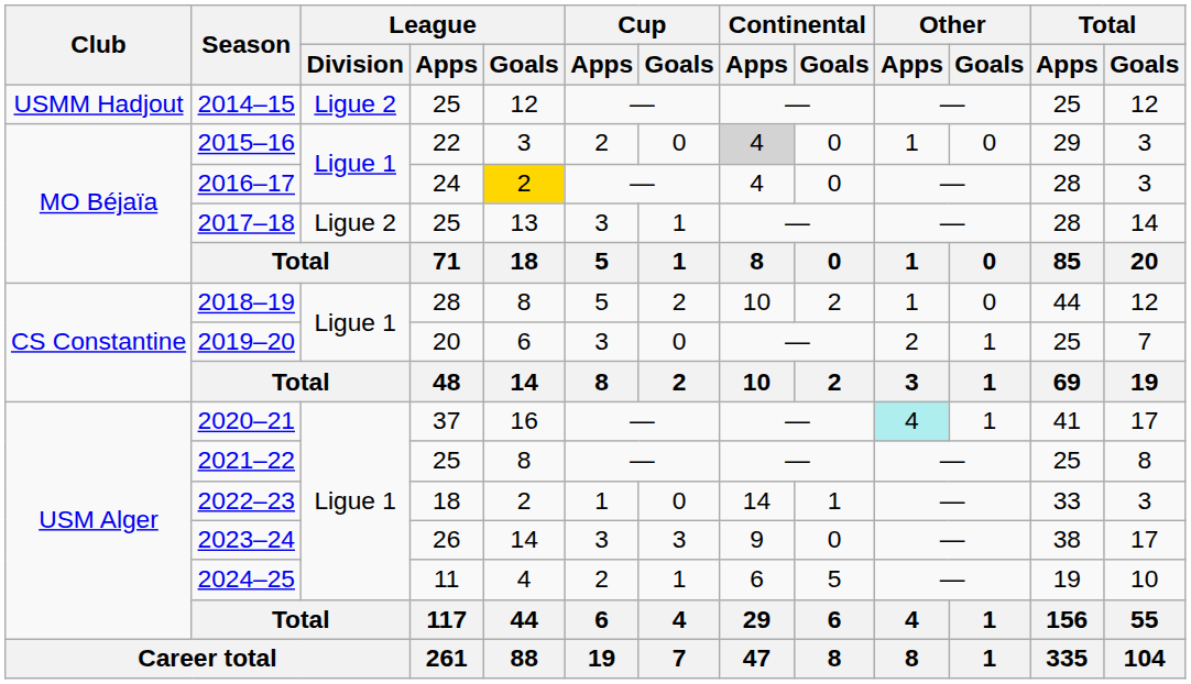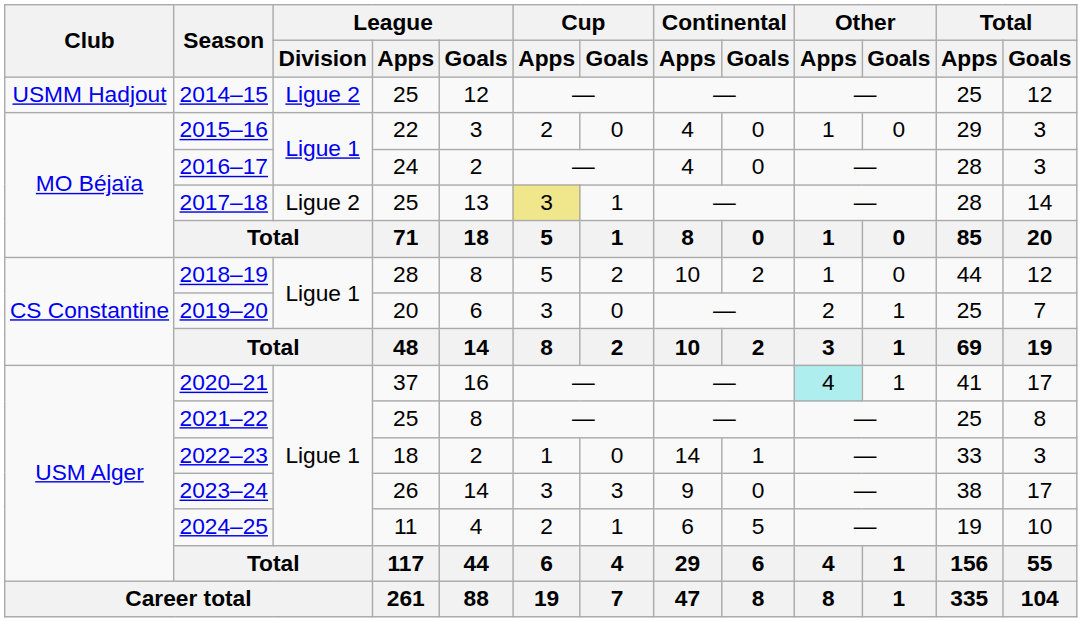2015–16 | Continental / Apps: lightgrey background -> no background
2016–17 | League / Goals: gold background -> no background
2017–18 | Cup / Apps: no background -> khaki background
